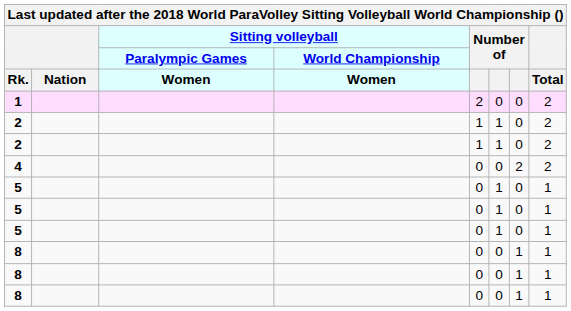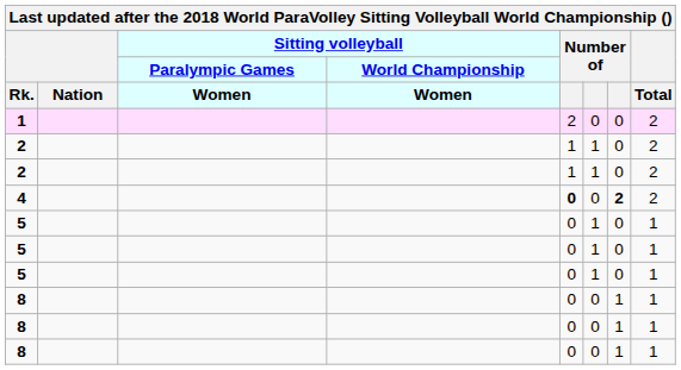4 | column 5: normal -> bold
4 | column 7: normal -> bold
